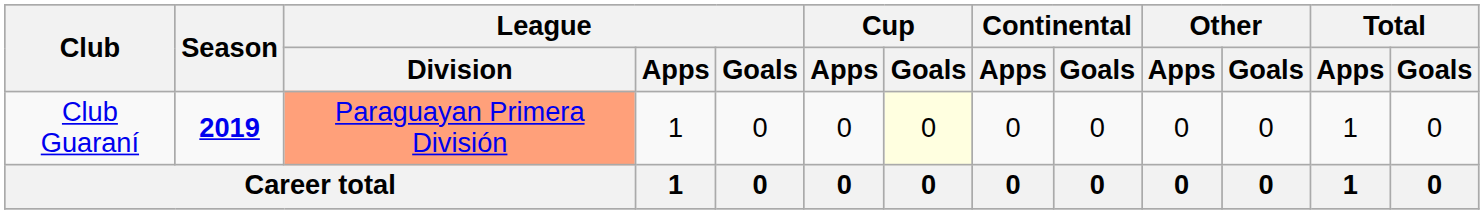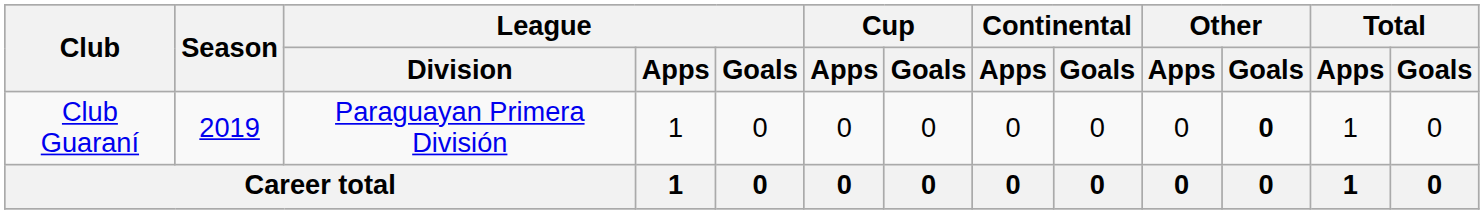Club Guaraní | Season: bold -> normal
Club Guaraní | League / Division: lightsalmon background -> no background
Club Guaraní | Cup / Goals: lightyellow background -> no background
Club Guaraní | Other / Goals: normal -> bold
